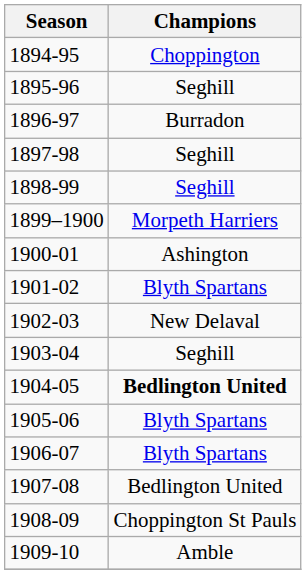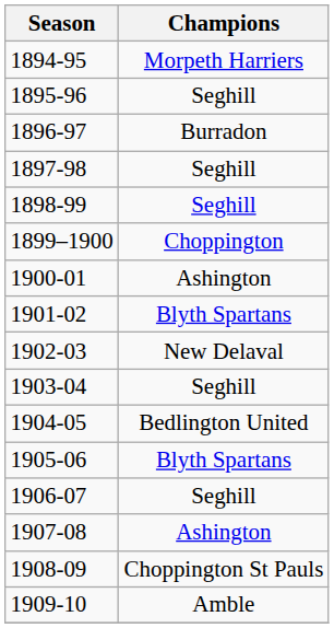1894-95 | Champions: Choppington -> Morpeth Harriers
1899–1900 | Champions: Morpeth Harriers -> Choppington
1904-05 | Champions: bold -> normal
1906-07 | Champions: Blyth Spartans -> Seghill
1907-08 | Champions: Bedlington United -> Ashington
